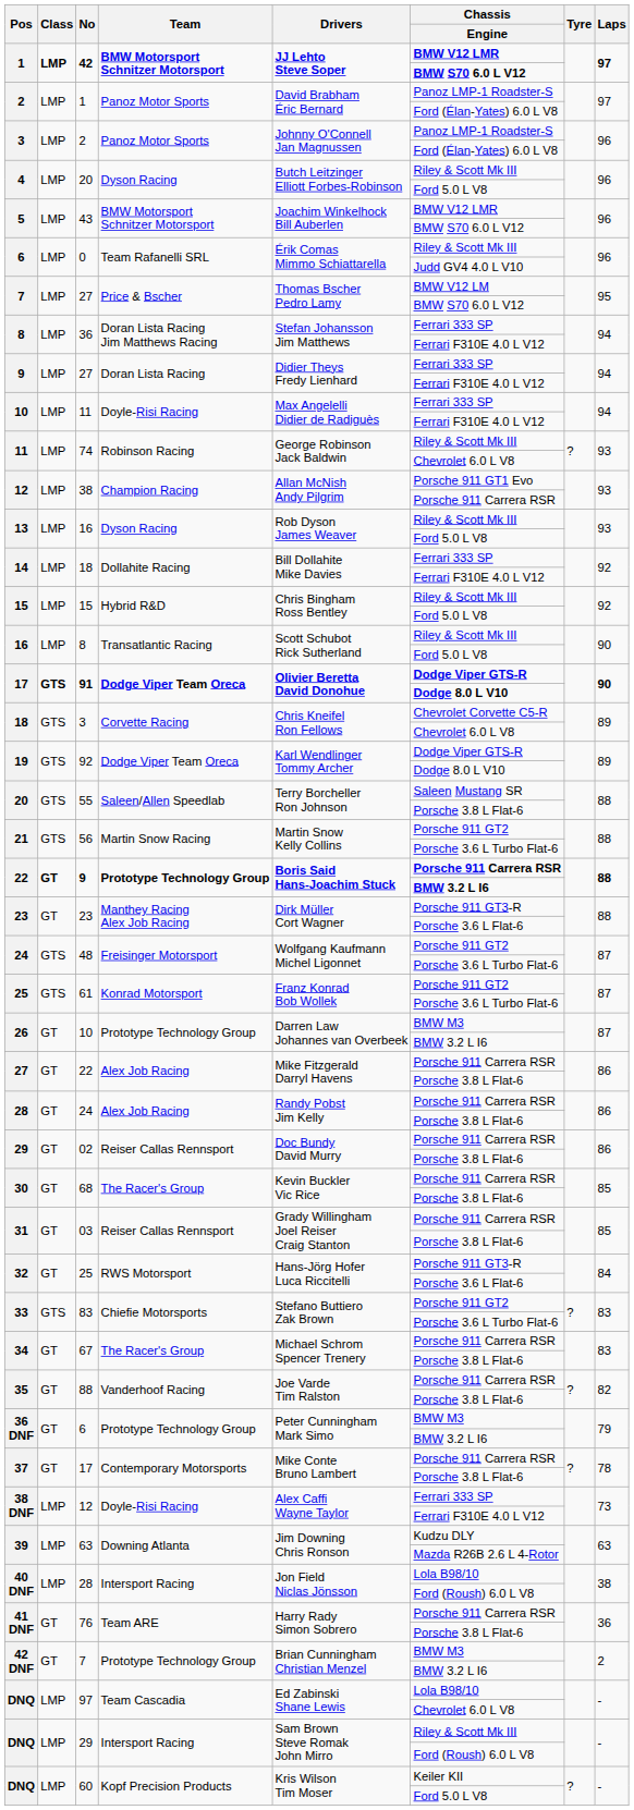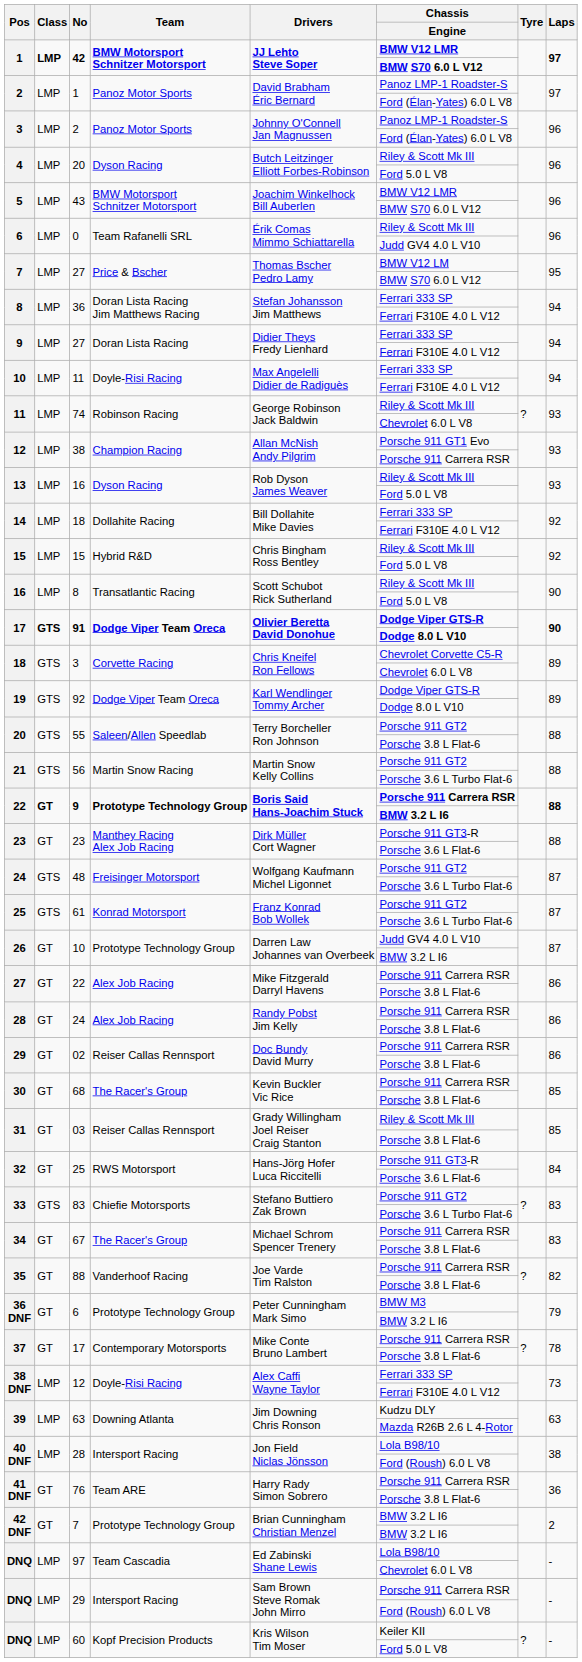row 41 | Chassis / Engine: Saleen Mustang SR -> Porsche 911 GT2
row 53 | Chassis / Engine: BMW M3 -> Judd GV4 4.0 L V10
row 63 | Chassis / Engine: Porsche 911 Carrera RSR -> Riley & Scott Mk III
row 85 | Chassis / Engine: BMW M3 -> BMW 3.2 L I6
row 89 | Chassis / Engine: Riley & Scott Mk III -> Porsche 911 Carrera RSR
